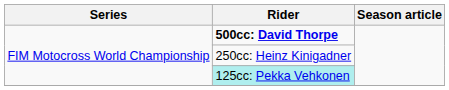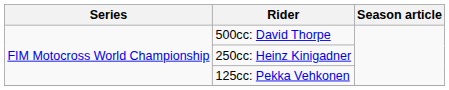500cc: David Thorpe | Rider: bold -> normal
125cc: Pekka Vehkonen | Rider: paleturquoise background -> no background
